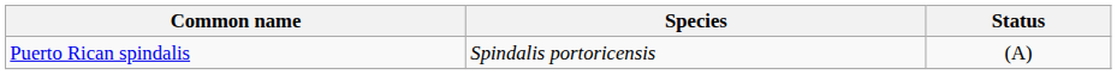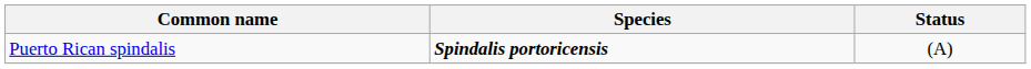Puerto Rican spindalis | Species: normal -> bold
